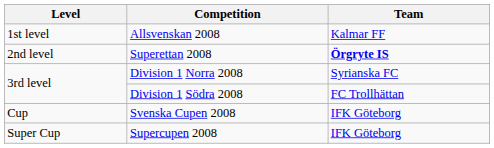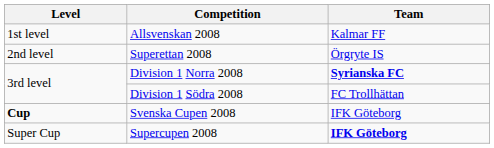Superettan 2008 | Team: bold -> normal
Division 1 Norra 2008 | Team: normal -> bold
Svenska Cupen 2008 | Level: normal -> bold
Supercupen 2008 | Team: normal -> bold
